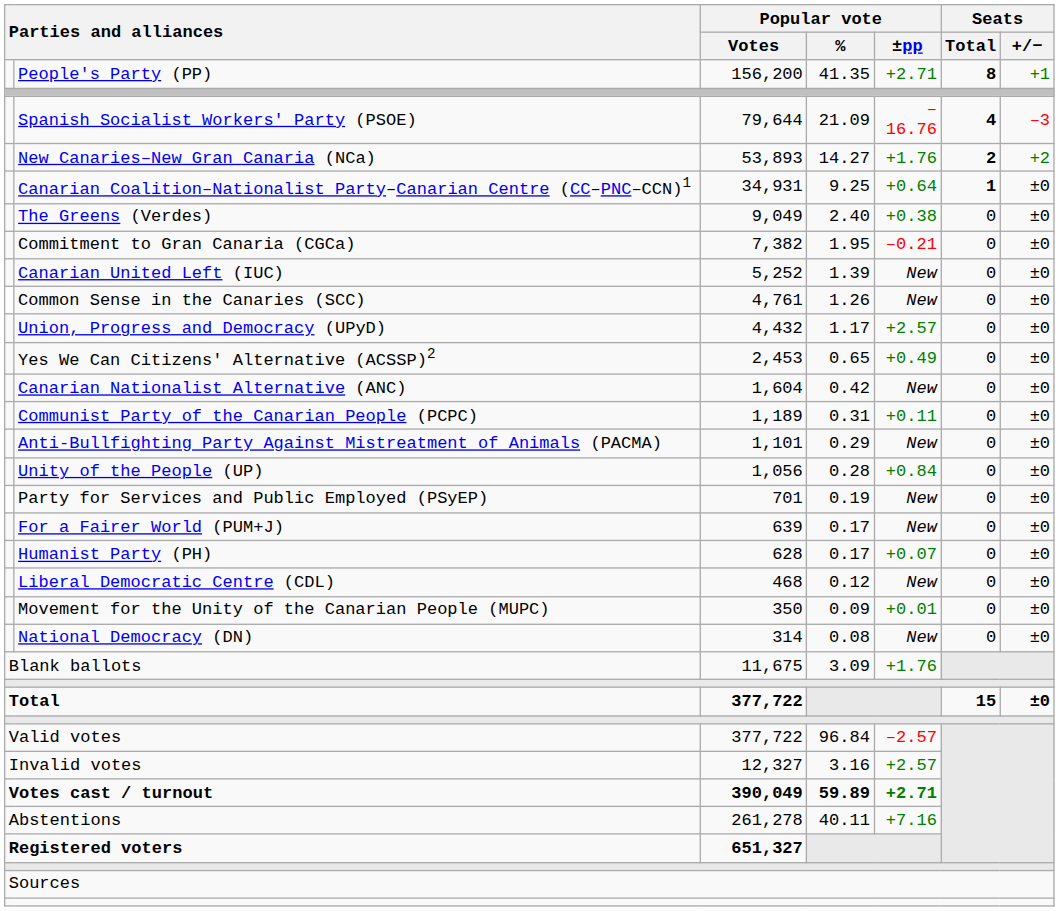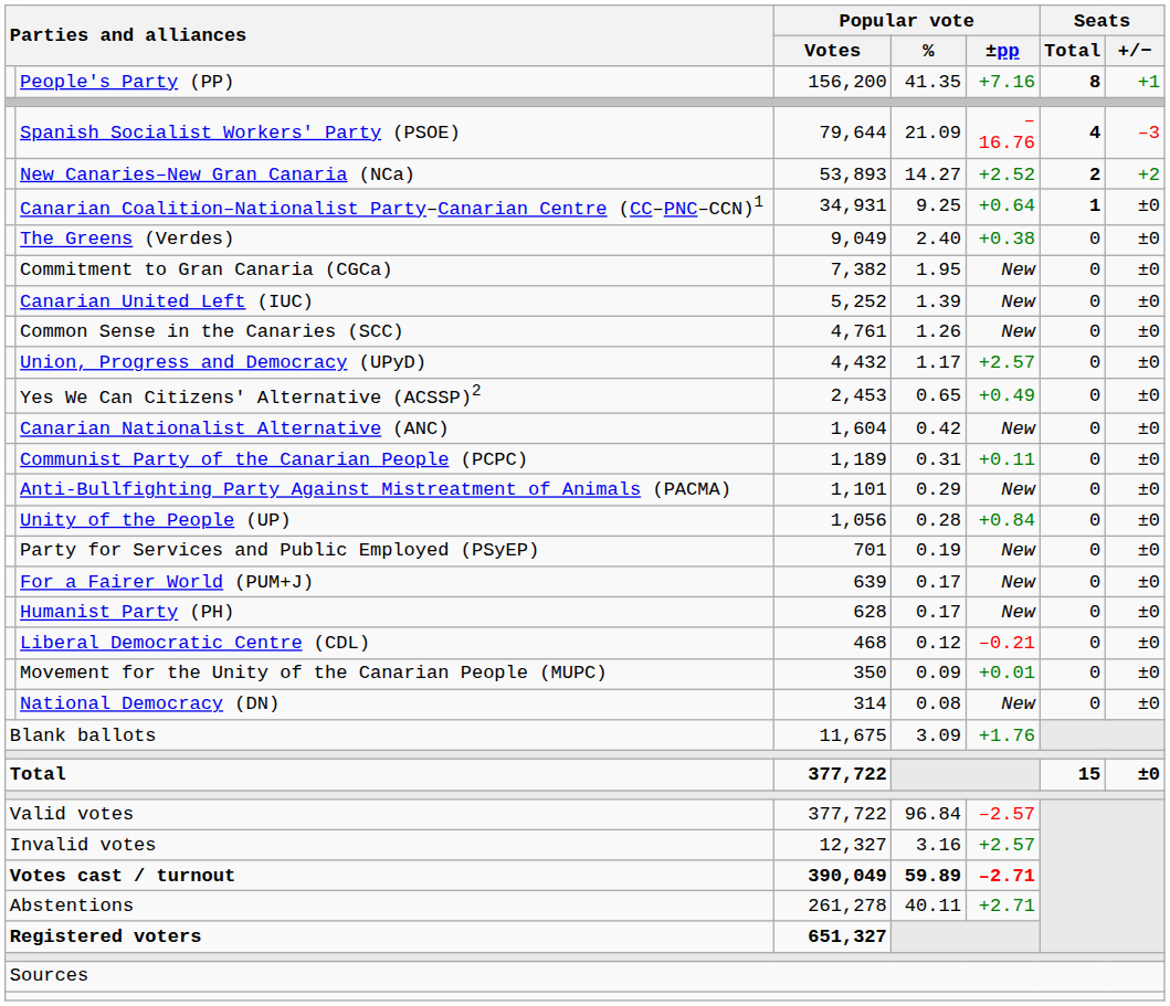People's Party (PP) | Popular vote / ±pp: +2.71 -> +7.16
New Canaries–New Gran Canaria (NCa) | Popular vote / ±pp: +1.76 -> +2.52
Commitment to Gran Canaria (CGCa) | Popular vote / ±pp: –0.21 -> New
Humanist Party (PH) | Popular vote / ±pp: +0.07 -> New
Liberal Democratic Centre (CDL) | Popular vote / ±pp: New -> –0.21
Votes cast / turnout | Popular vote / ±pp: +2.71 -> –2.71
Abstentions | Popular vote / ±pp: +7.16 -> +2.71
